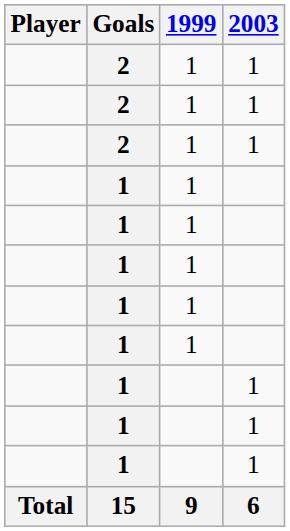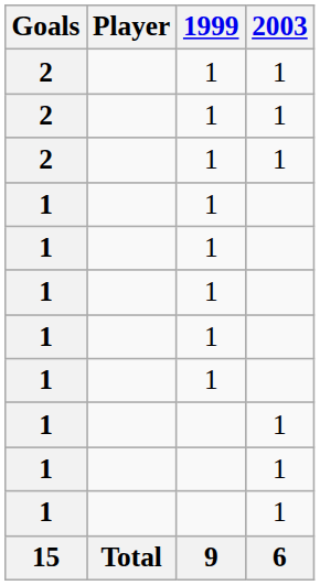columns swapped: Player <-> Goals
